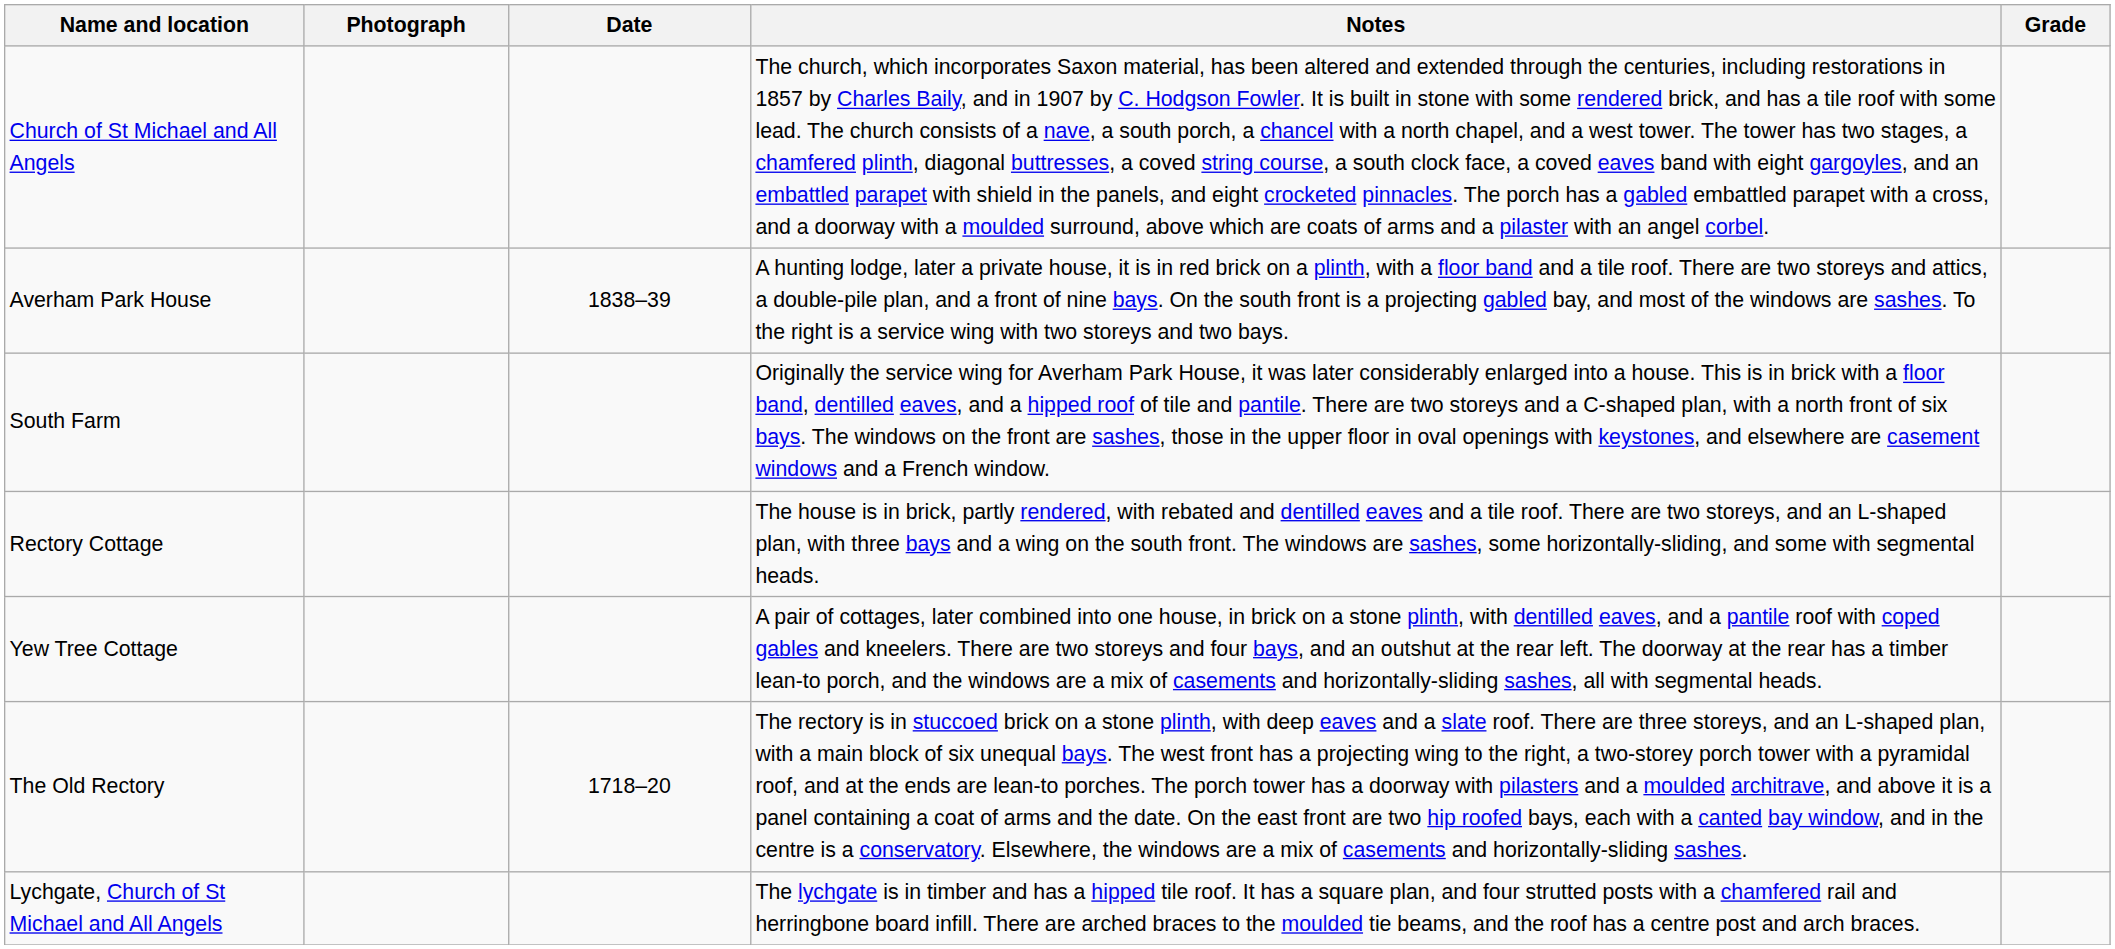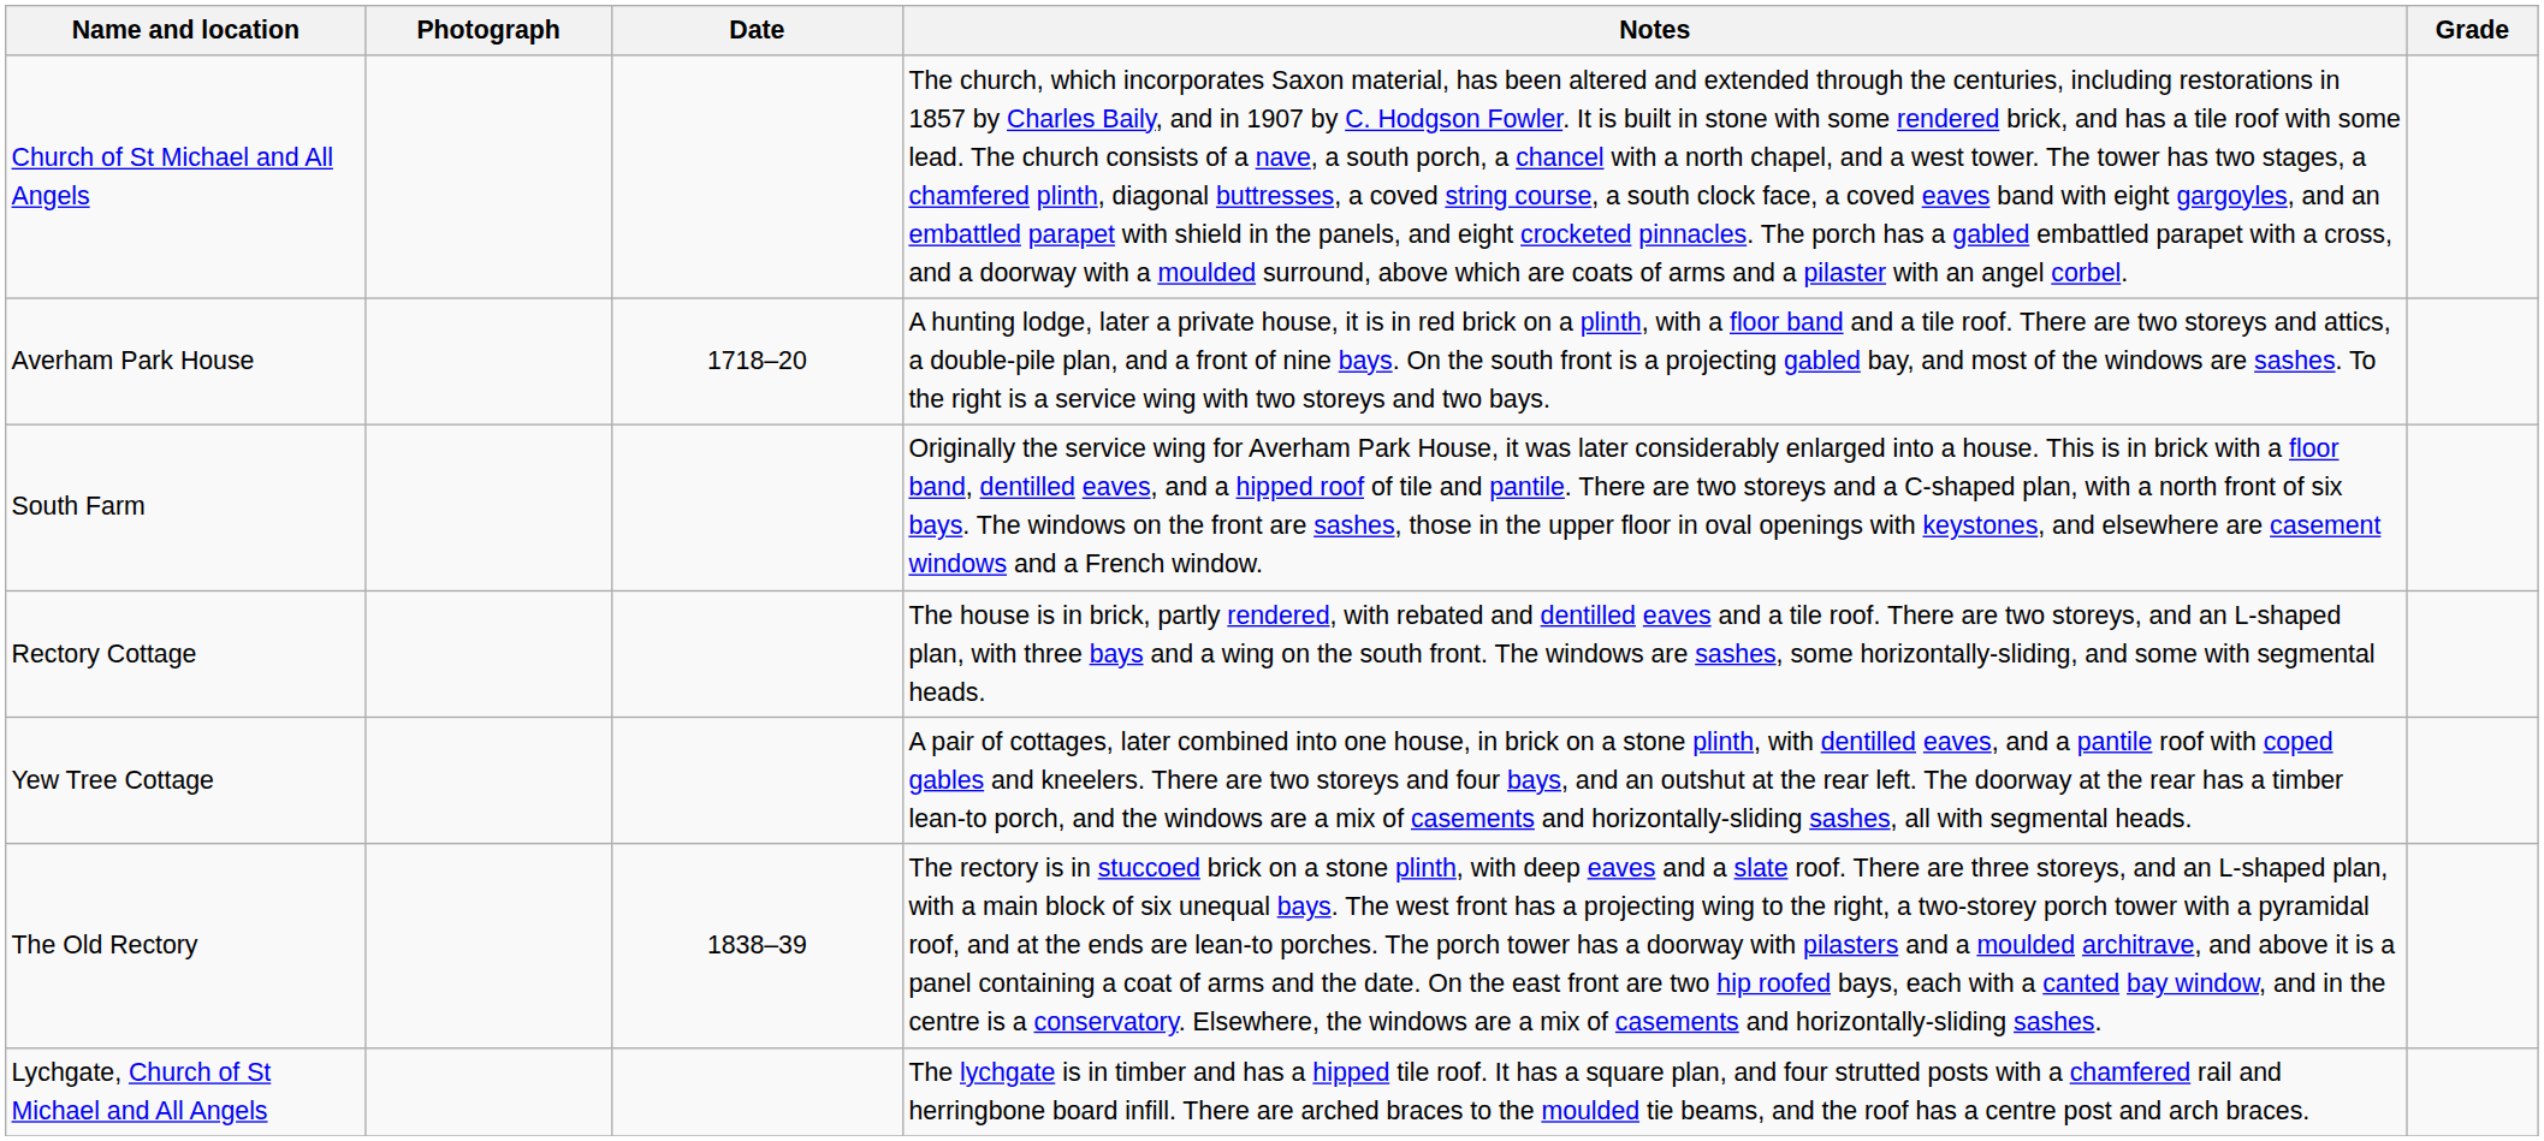Averham Park House | Date: 1838–39 -> 1718–20
The Old Rectory | Date: 1718–20 -> 1838–39
